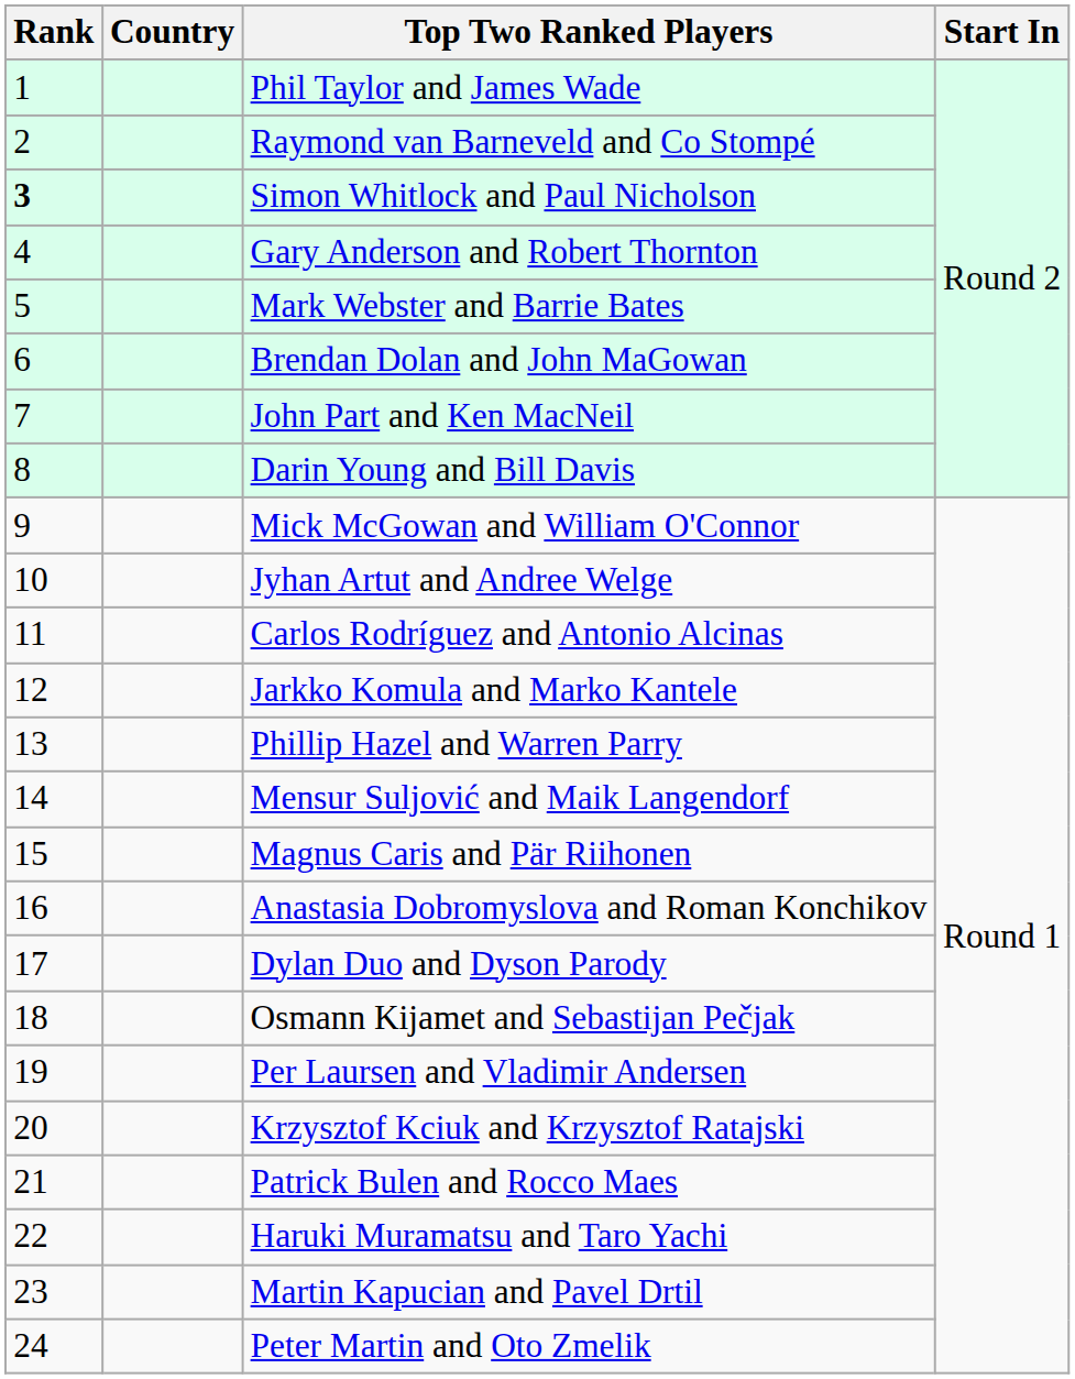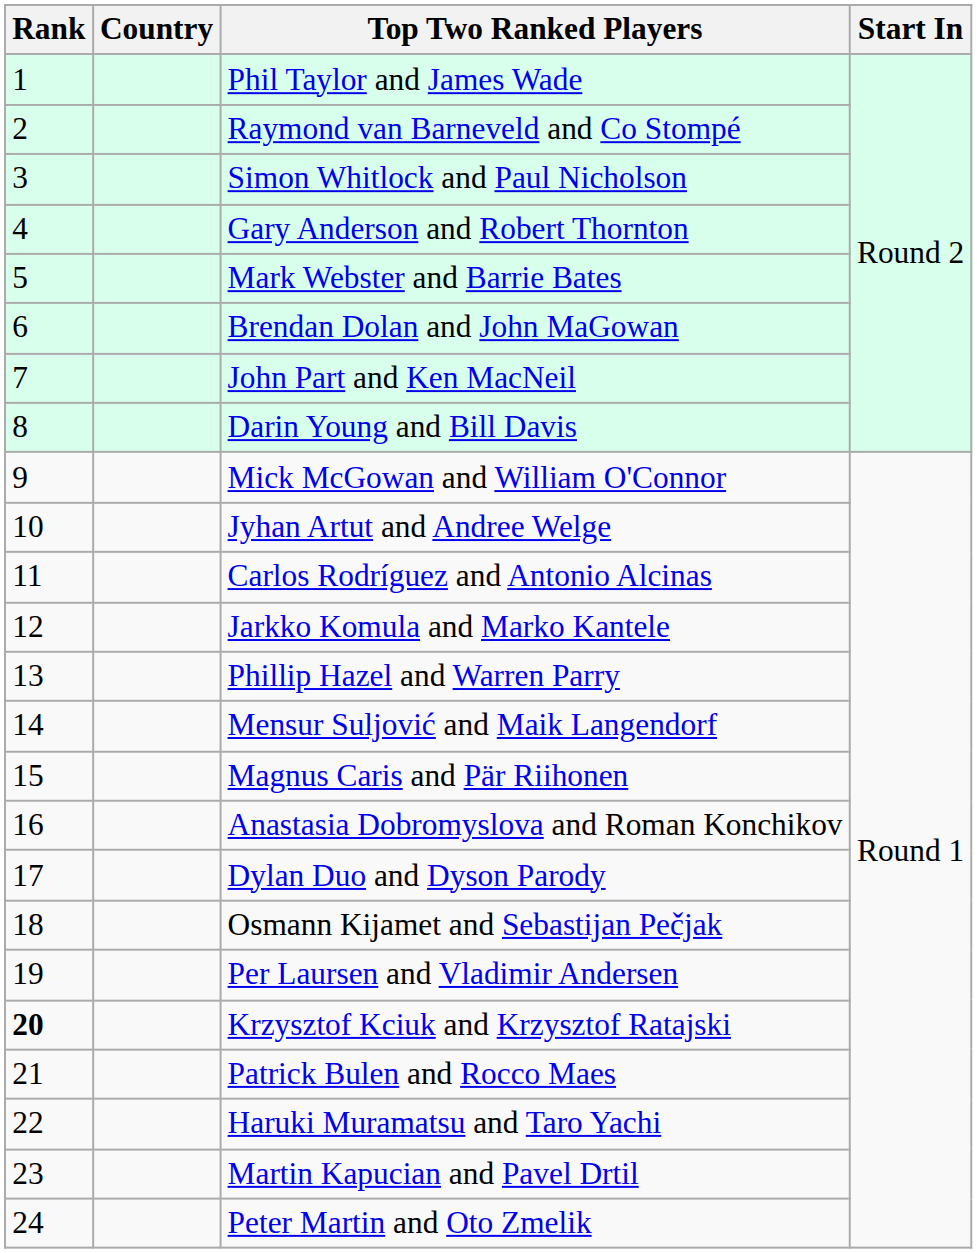Simon Whitlock and Paul Nicholson | Rank: bold -> normal
Krzysztof Kciuk and Krzysztof Ratajski | Rank: normal -> bold
